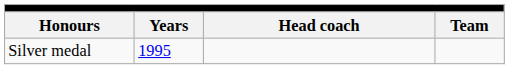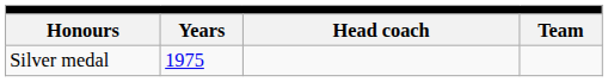Silver medal | Years: 1995 -> 1975
